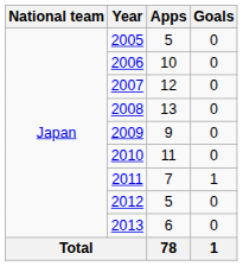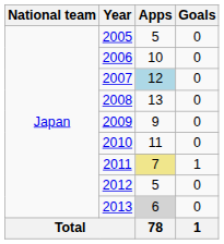2007 | Apps: no background -> lightblue background
2011 | Apps: no background -> khaki background
2013 | Apps: no background -> lightgrey background
